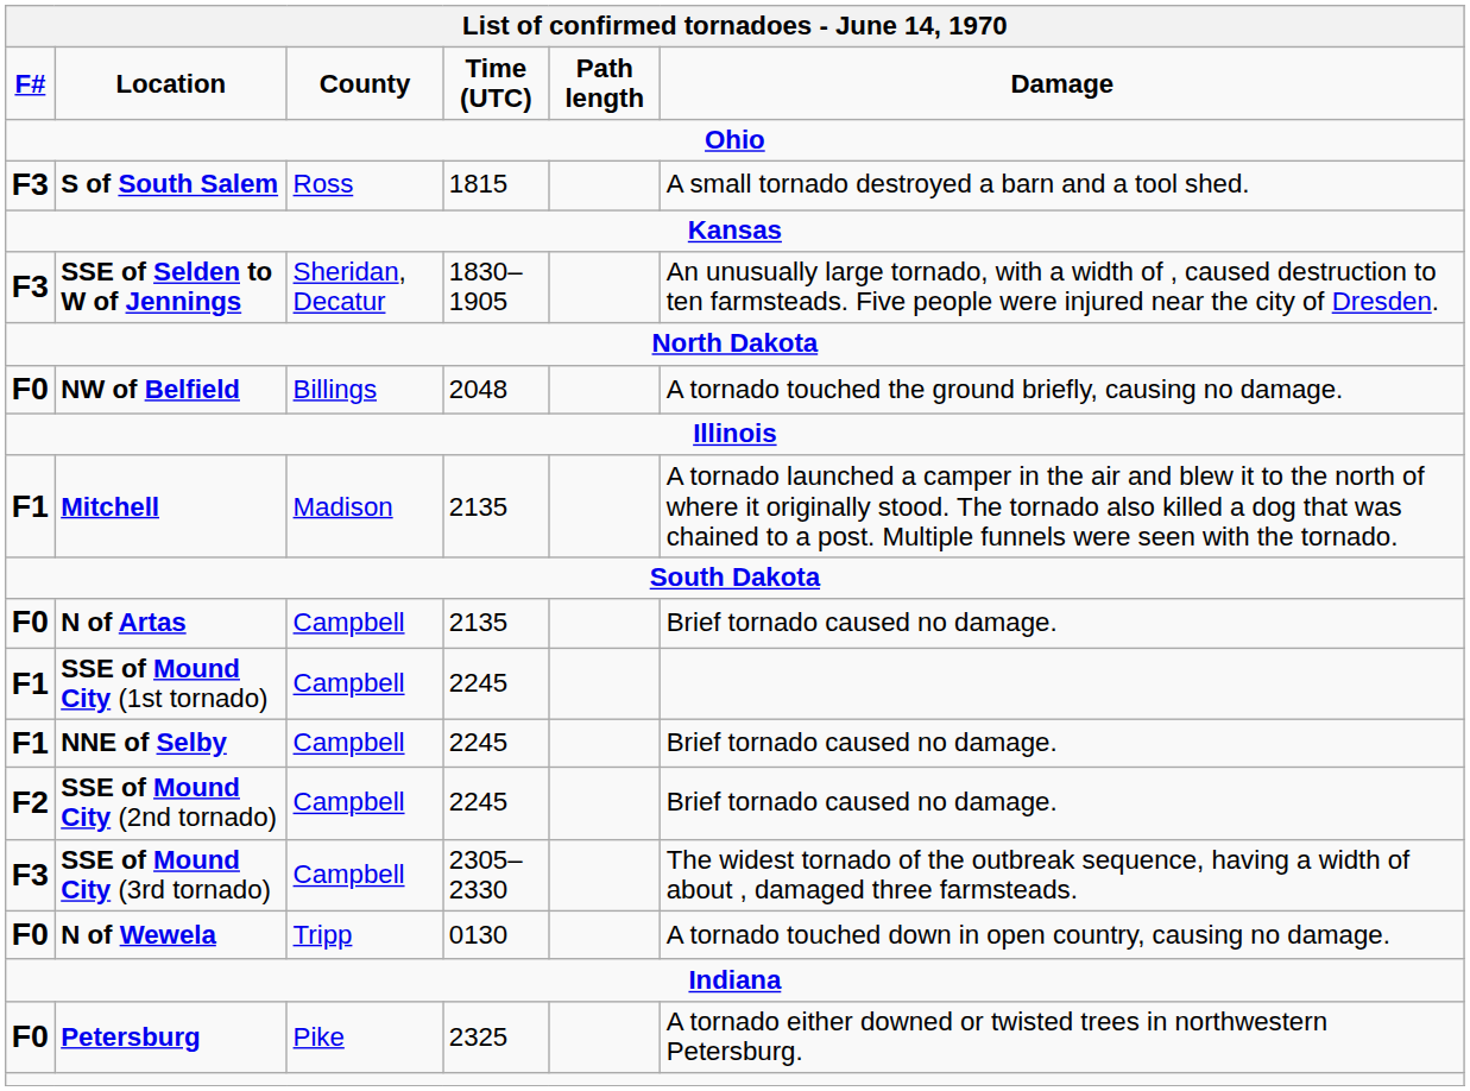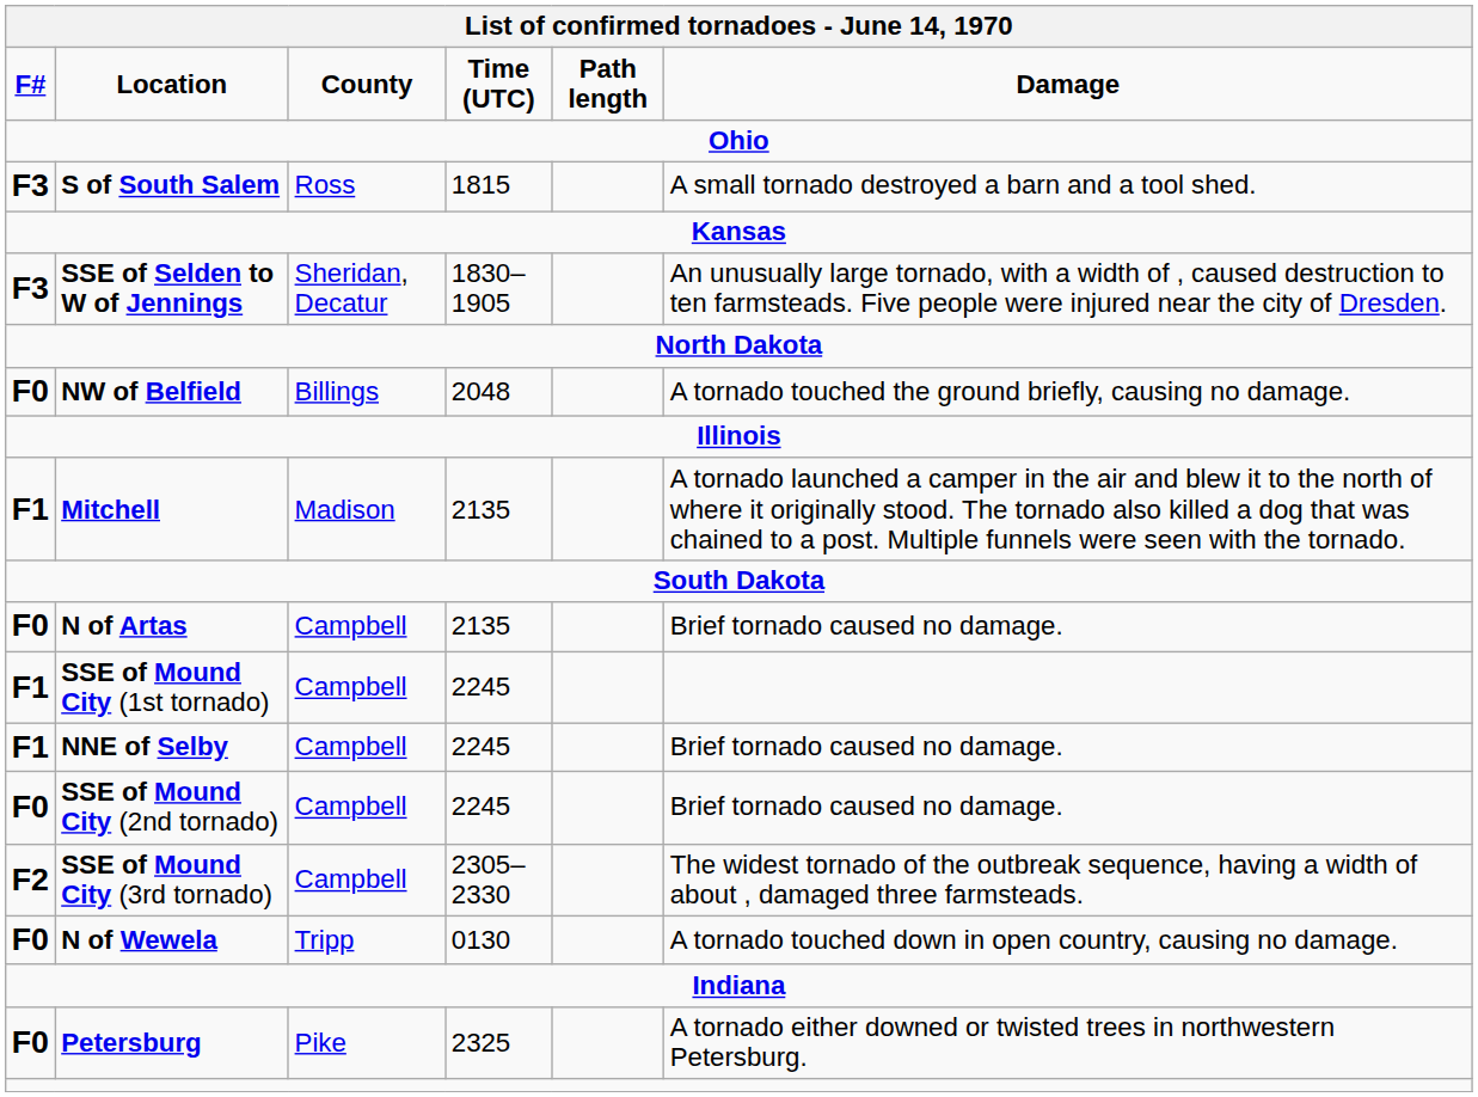SSE of Mound City (2nd tornado) | List of confirmed tornadoes - June 14, 1970 / F#: F2 -> F0
SSE of Mound City (3rd tornado) | List of confirmed tornadoes - June 14, 1970 / F#: F3 -> F2
